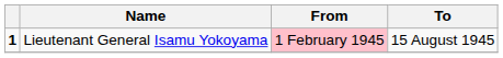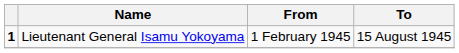Lieutenant General Isamu Yokoyama | From: pink background -> no background
